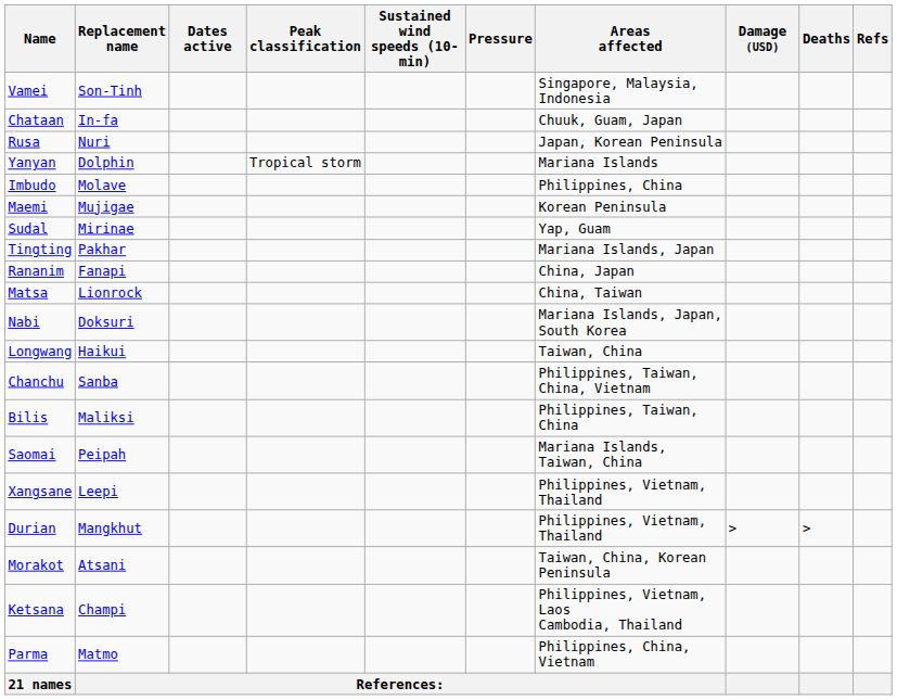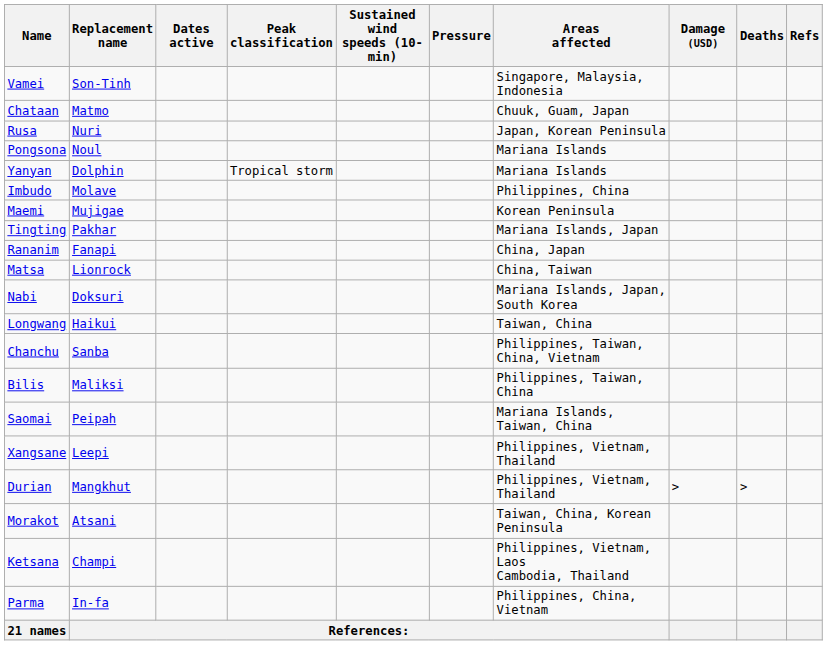Chataan | Replacement name: In-fa -> Matmo
+ row: Pongsona | Noul | Mariana Islands
- row: Sudal | Mirinae | Yap, Guam
Parma | Replacement name: Matmo -> In-fa
